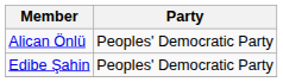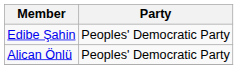rows swapped: Alican Önlü <-> Edibe Şahin
